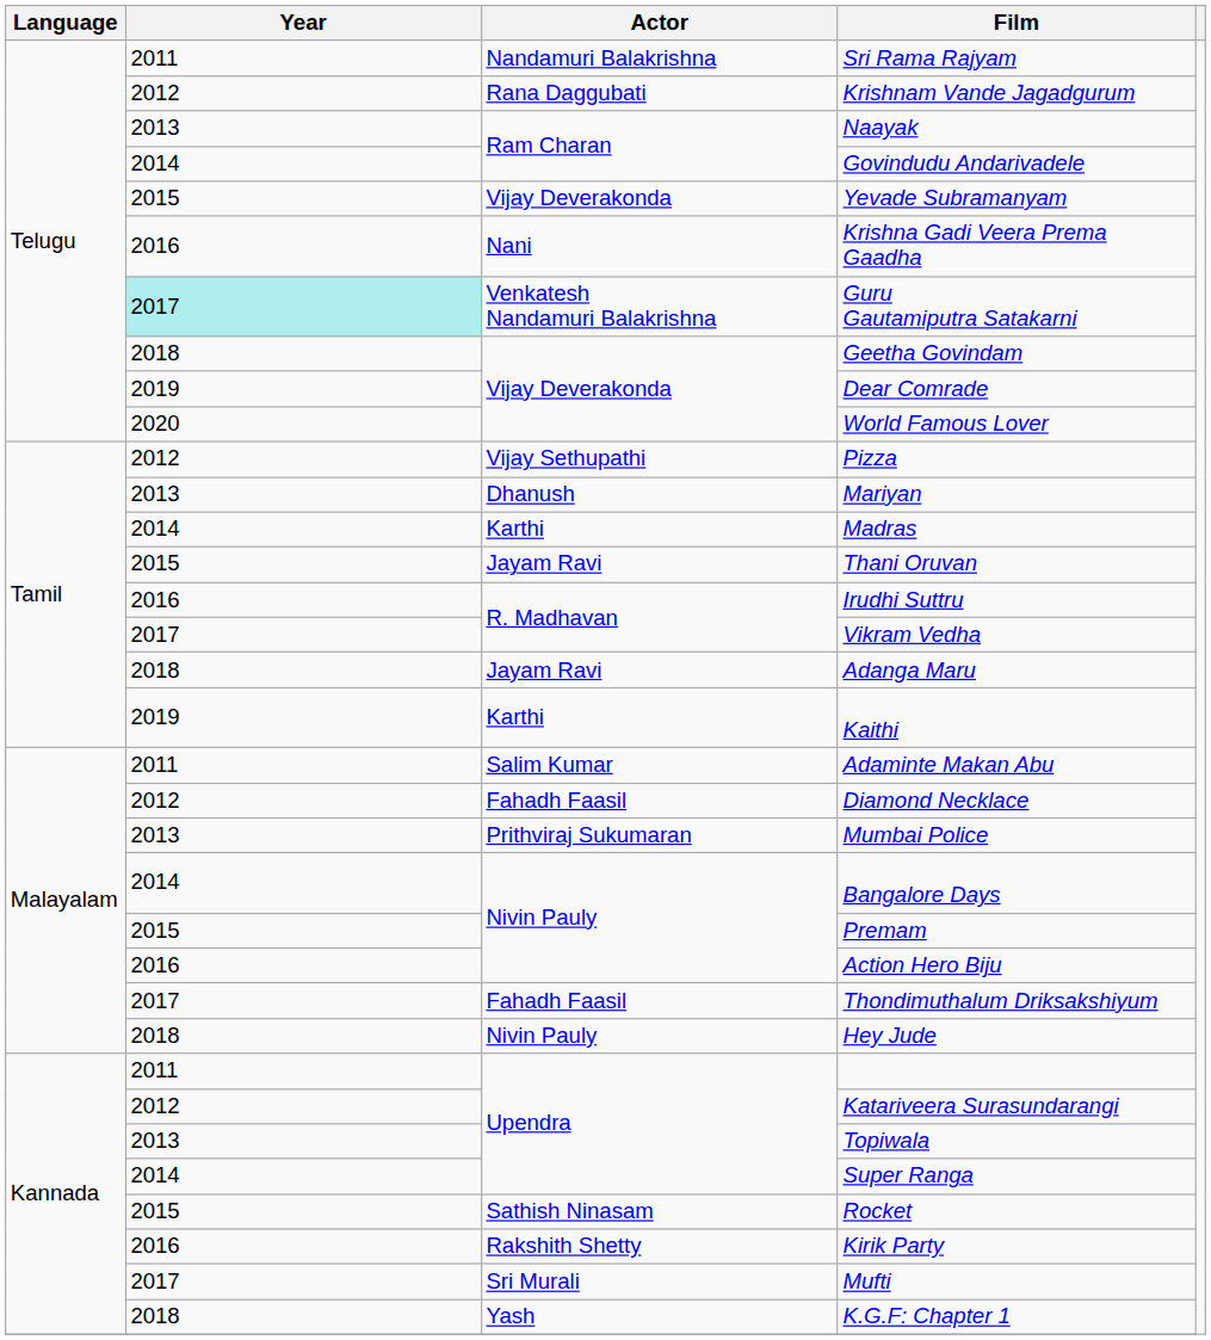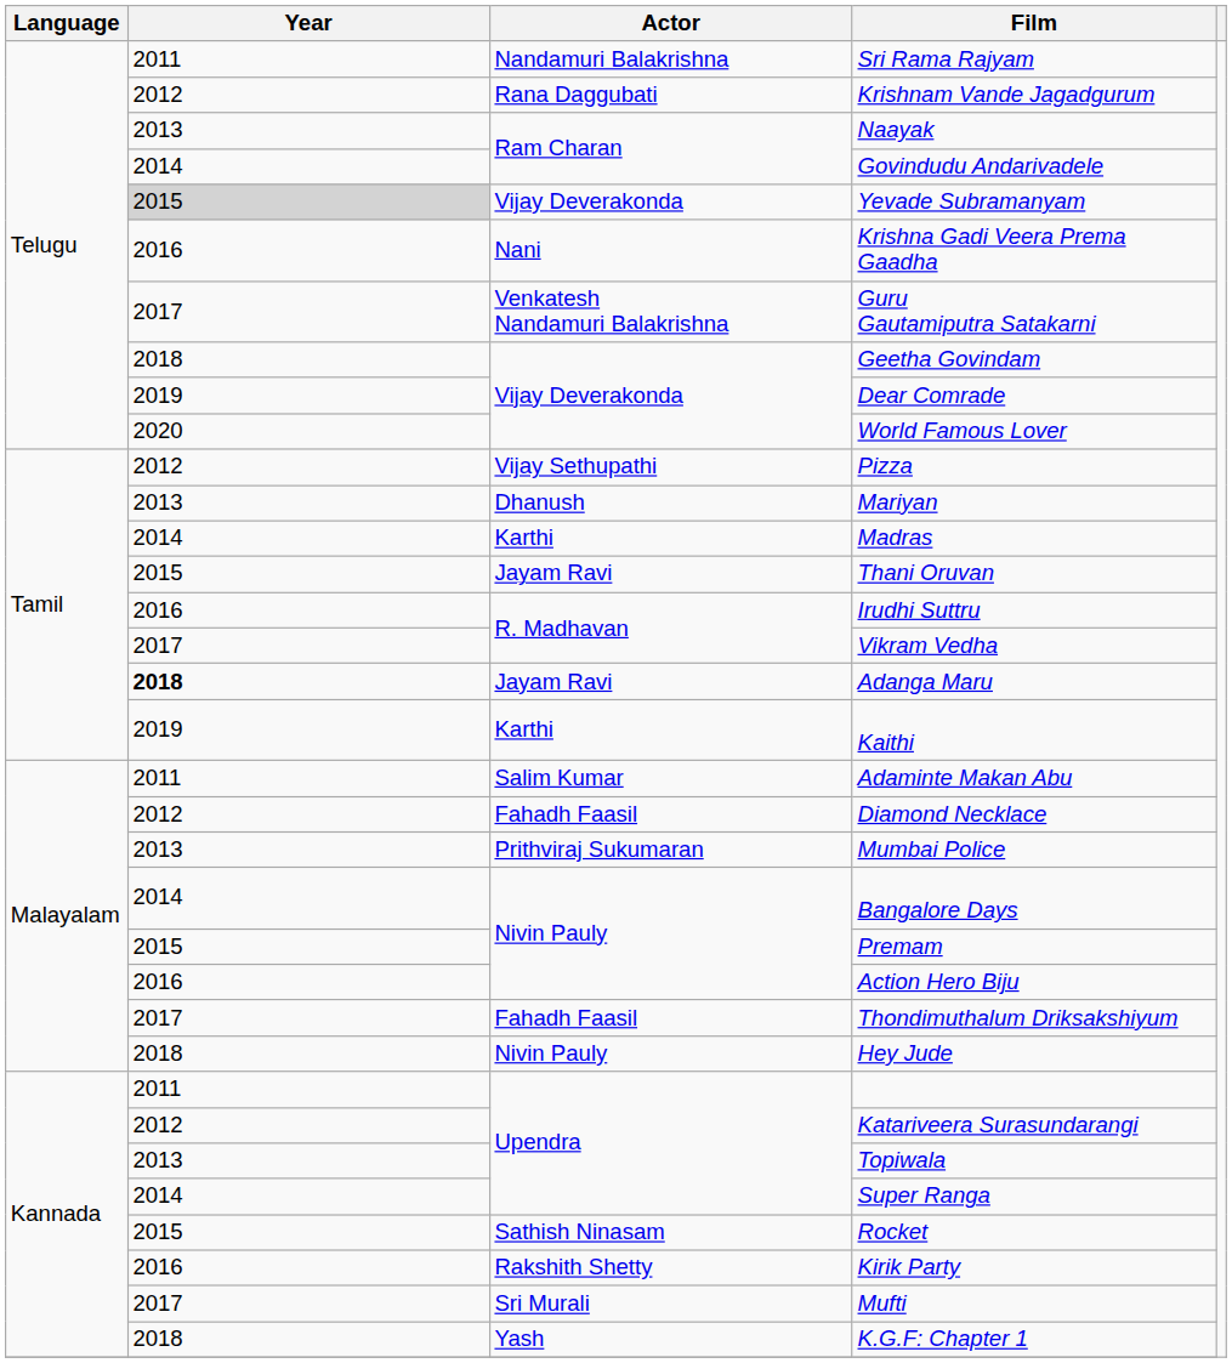Yevade Subramanyam | Year: no background -> lightgrey background
Guru Gautamiputra Satakarni | Year: paleturquoise background -> no background
Adanga Maru | Year: normal -> bold
